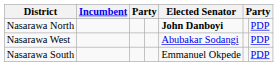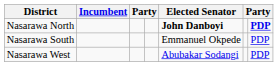Nasarawa North | column 7: normal -> bold
rows swapped: Nasarawa West <-> Nasarawa South
